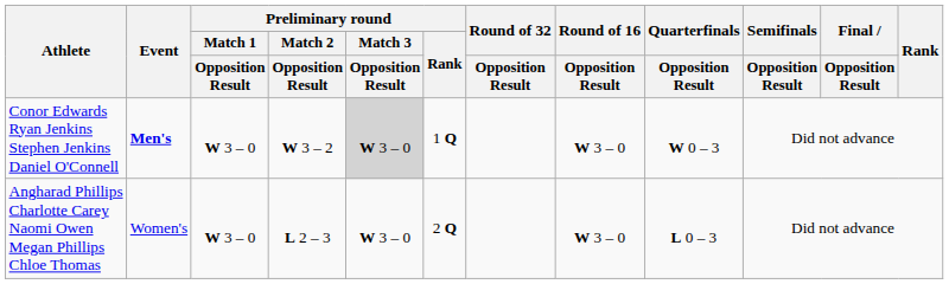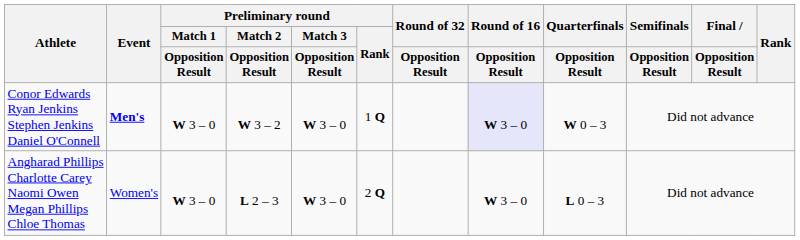Conor Edwards Ryan Jenkins Stephen Jenkins Daniel O'Connell | Preliminary round / Match 3 / Opposition Result: lightgrey background -> no background
Conor Edwards Ryan Jenkins Stephen Jenkins Daniel O'Connell | Round of 16 / Opposition Result: no background -> lavender background
